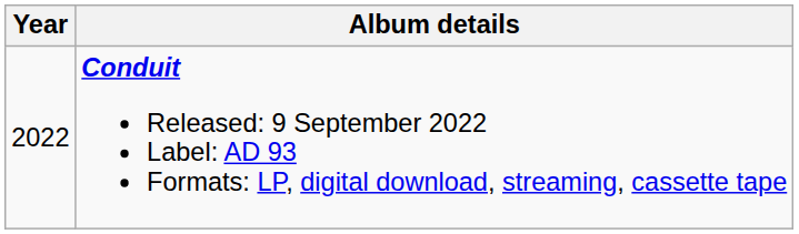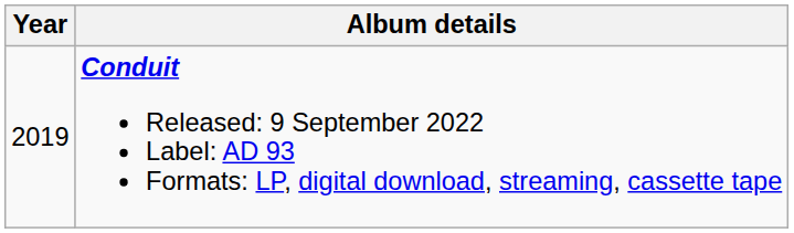row 2 | Year: 2022 -> 2019
